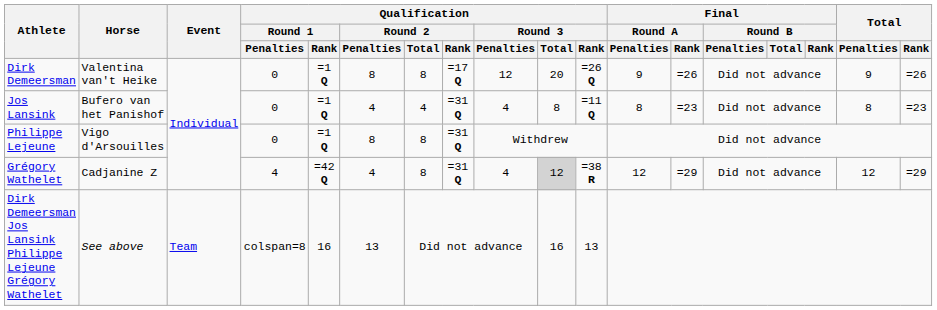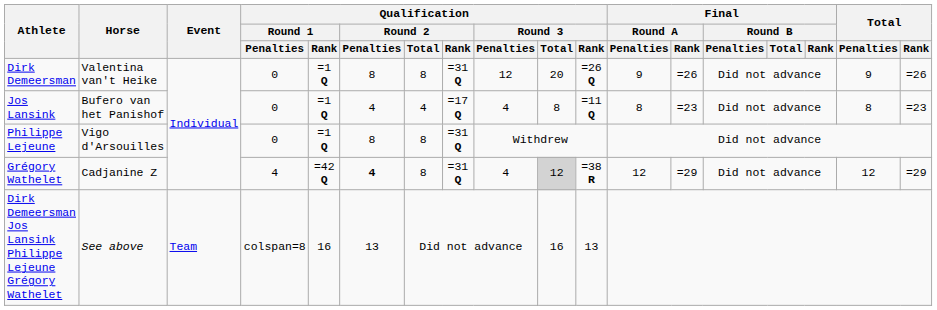Dirk Demeersman | Qualification / Round 2 / Rank: =17 Q -> =31 Q
Jos Lansink | Qualification / Round 2 / Rank: =31 Q -> =17 Q
Grégory Wathelet | Qualification / Round 2 / Penalties: normal -> bold
